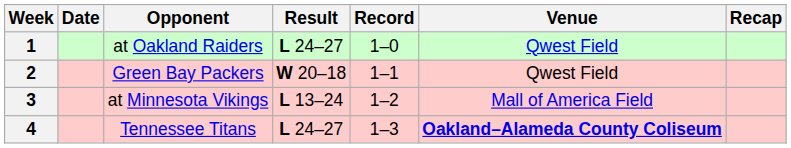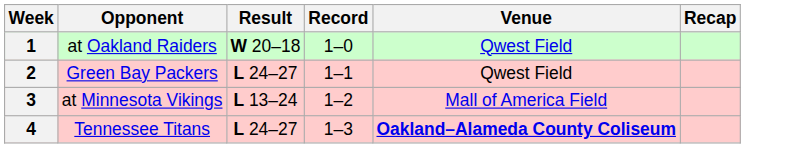- column: Date
1 | Result: L 24–27 -> W 20–18
2 | Result: W 20–18 -> L 24–27
